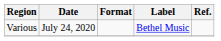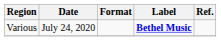Various | Label: normal -> bold
